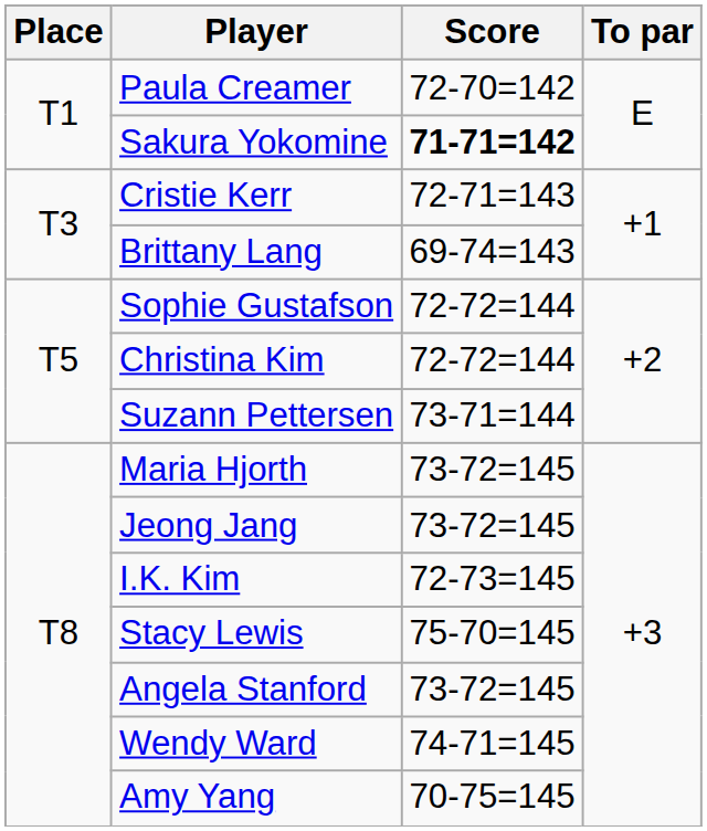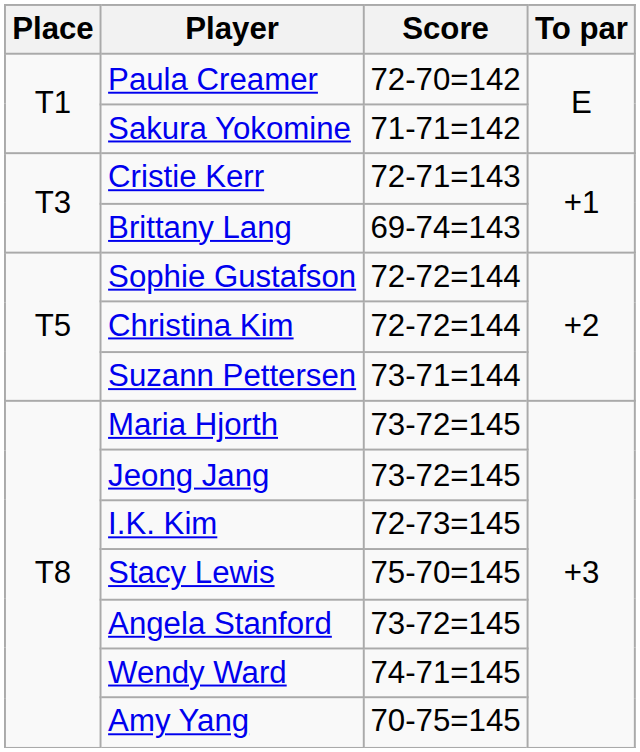Sakura Yokomine | Score: bold -> normal
